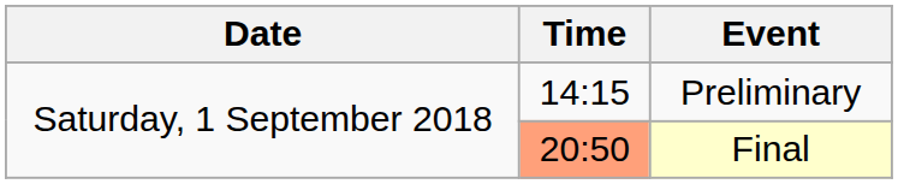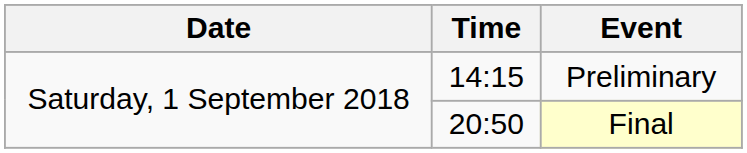Final | Time: lightsalmon background -> no background
